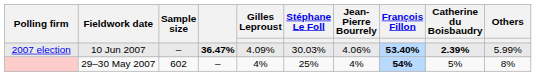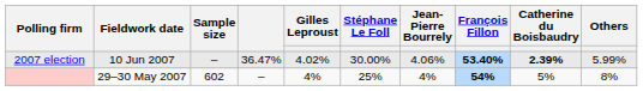2007 election | column 4: bold -> normal
2007 election | Gilles Leproust: 4.09% -> 4.02%
2007 election | Stéphane Le Foll: 30.03% -> 30.00%
